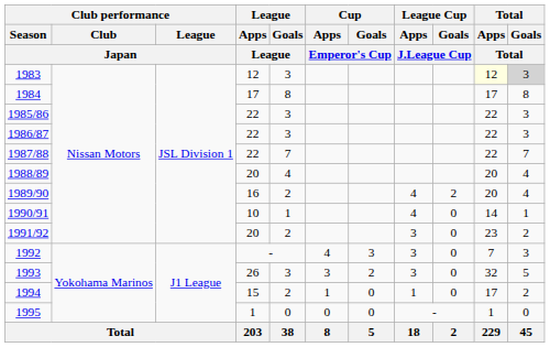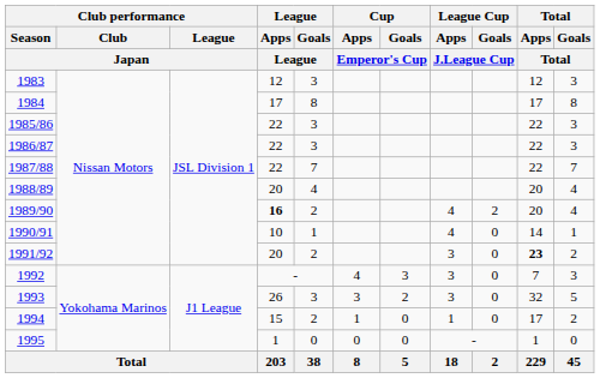1983 | Total / Apps / Total: lightyellow background -> no background
1983 | Total / Goals / Total: lightgrey background -> no background
1989/90 | League / Apps / League: normal -> bold
1991/92 | Total / Apps / Total: normal -> bold
